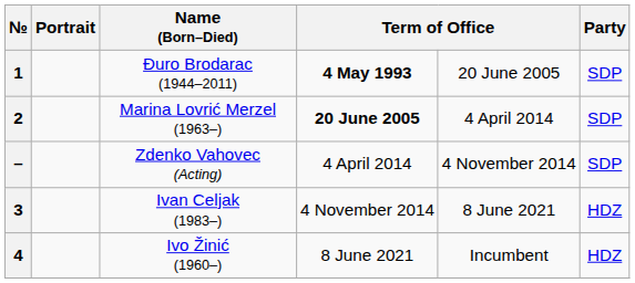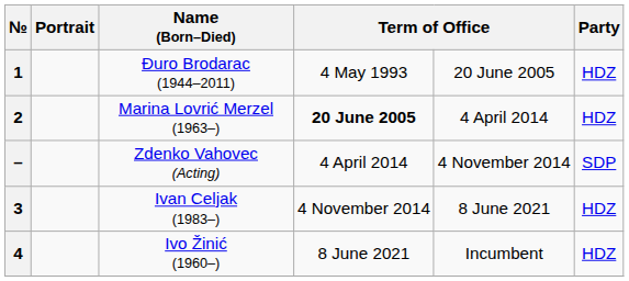1 | column 4: bold -> normal
1 | Party: SDP -> HDZ
2 | Party: SDP -> HDZ
